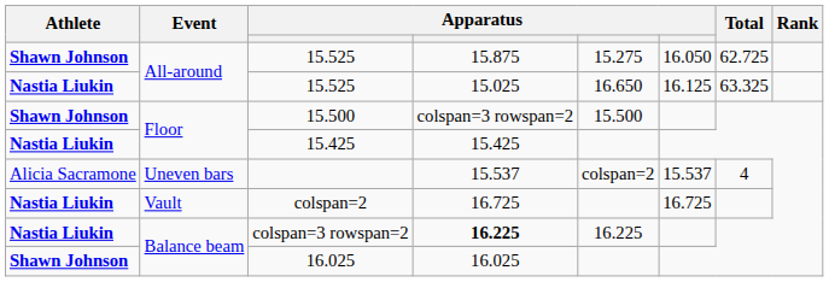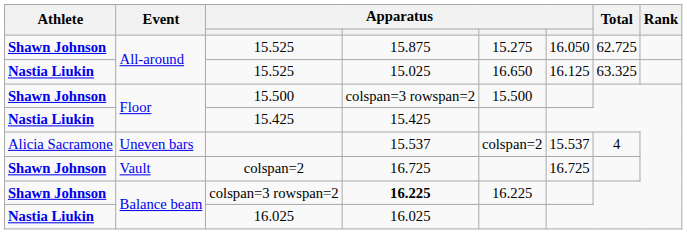row 8 | Athlete: Nastia Liukin -> Shawn Johnson
row 9 | Athlete: Nastia Liukin -> Shawn Johnson
row 10 | Athlete: Shawn Johnson -> Nastia Liukin
